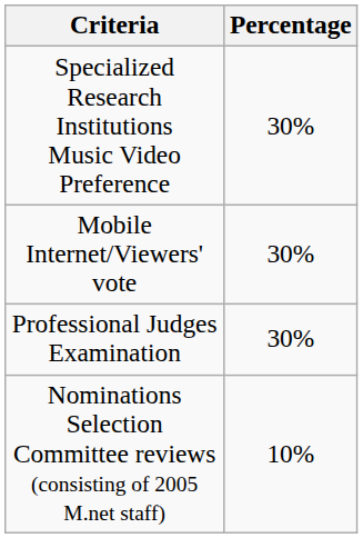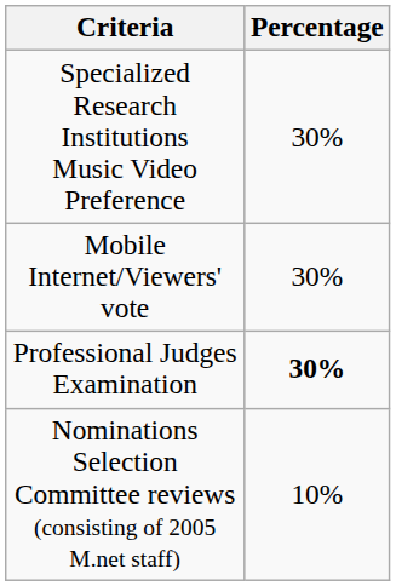Professional Judges Examination | Percentage: normal -> bold
